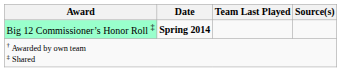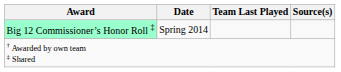Big 12 Commissioner’s Honor Roll ‡ | Date: bold -> normal
